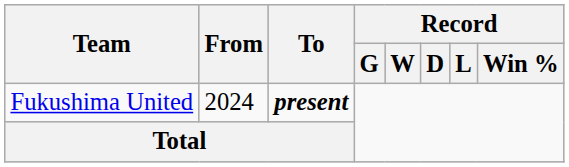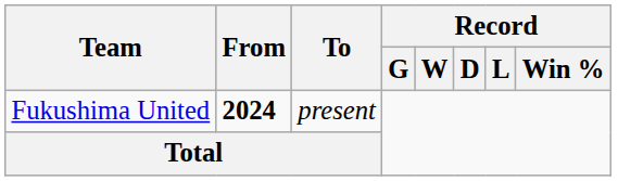Fukushima United | From: normal -> bold
Fukushima United | To: bold -> normal
